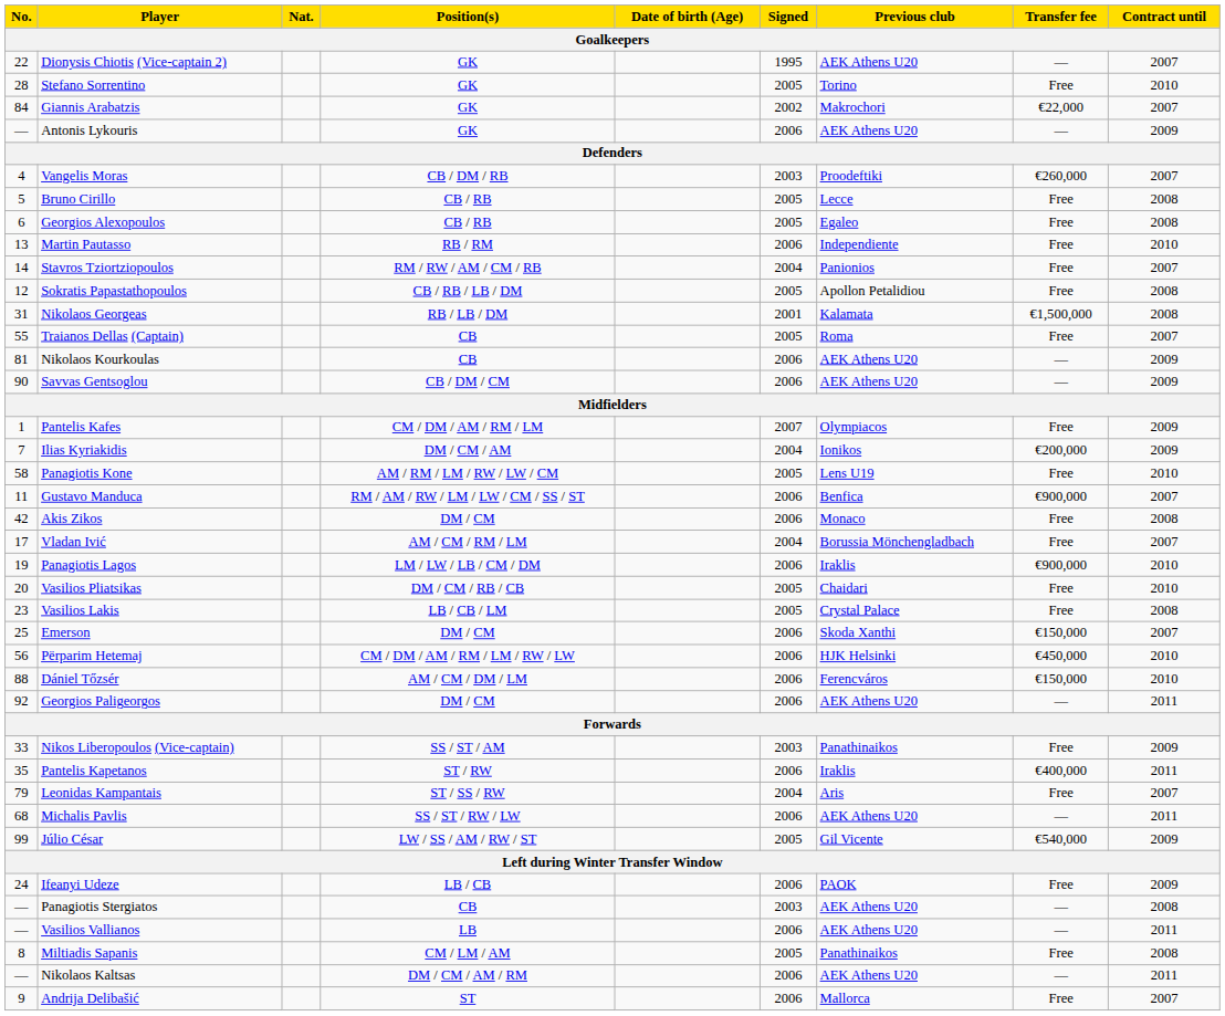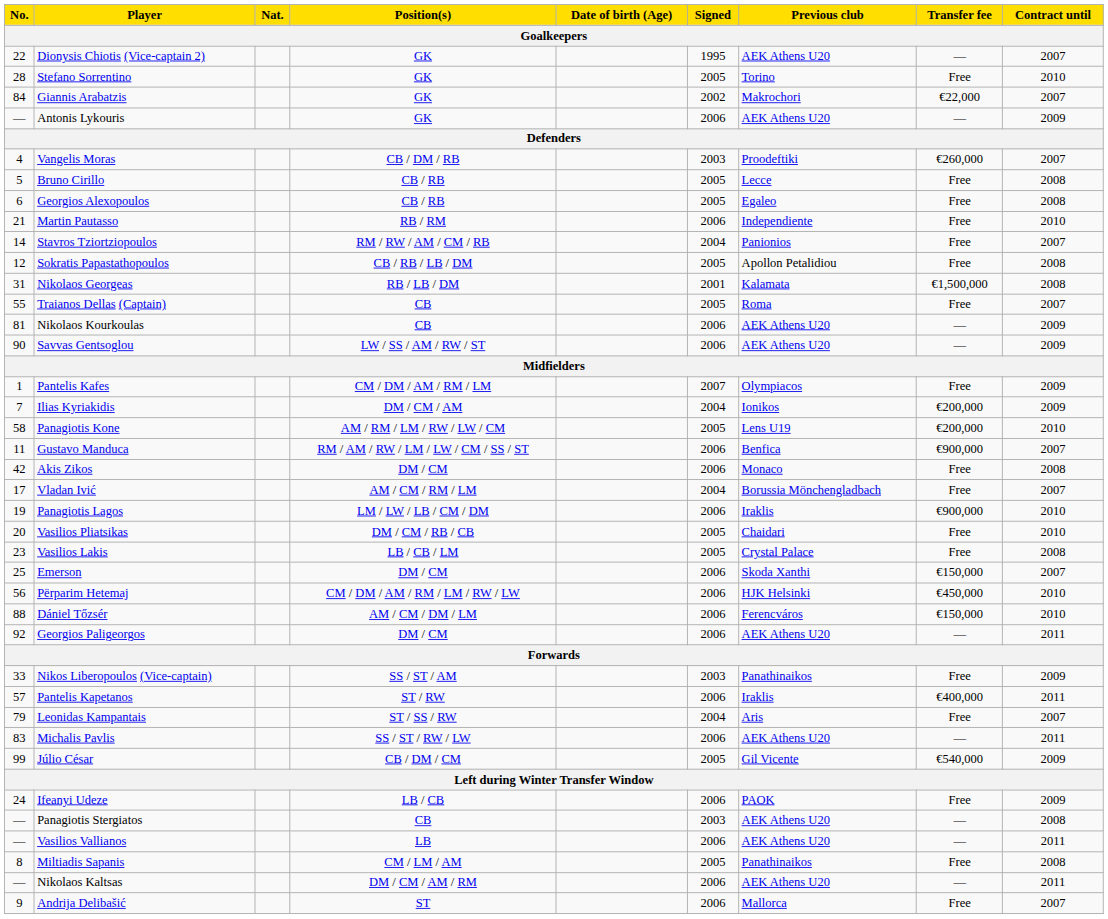Martin Pautasso | No.: 13 -> 21
Savvas Gentsoglou | Position(s): CB / DM / CM -> LW / SS / AM / RW / ST
Panagiotis Kone | Transfer fee: Free -> €200,000
Pantelis Kapetanos | No.: 35 -> 57
Michalis Pavlis | No.: 68 -> 83
Júlio César | Position(s): LW / SS / AM / RW / ST -> CB / DM / CM
